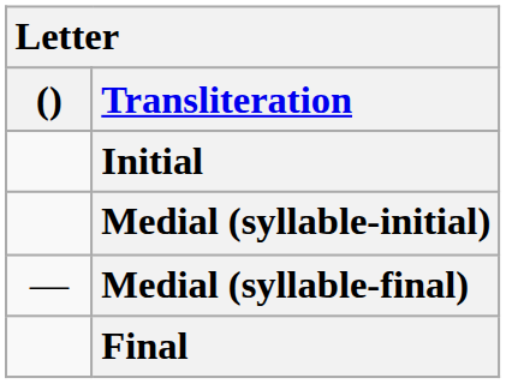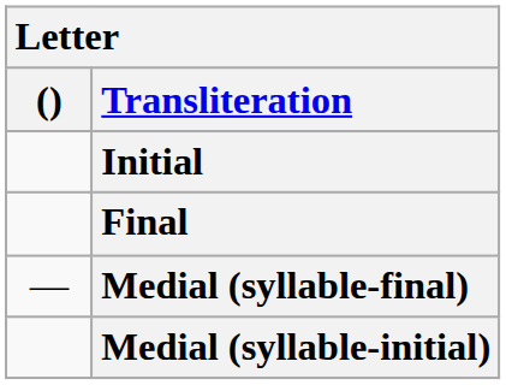rows swapped: Medial (syllable-initial) <-> Final
